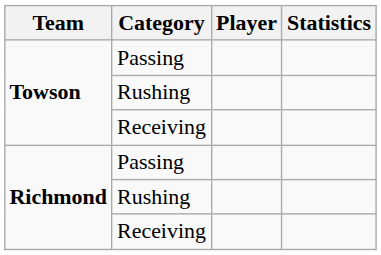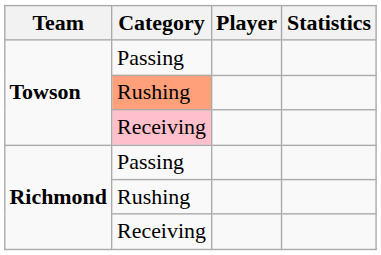Towson / Rushing | Category: no background -> lightsalmon background
Towson / Receiving | Category: no background -> pink background
